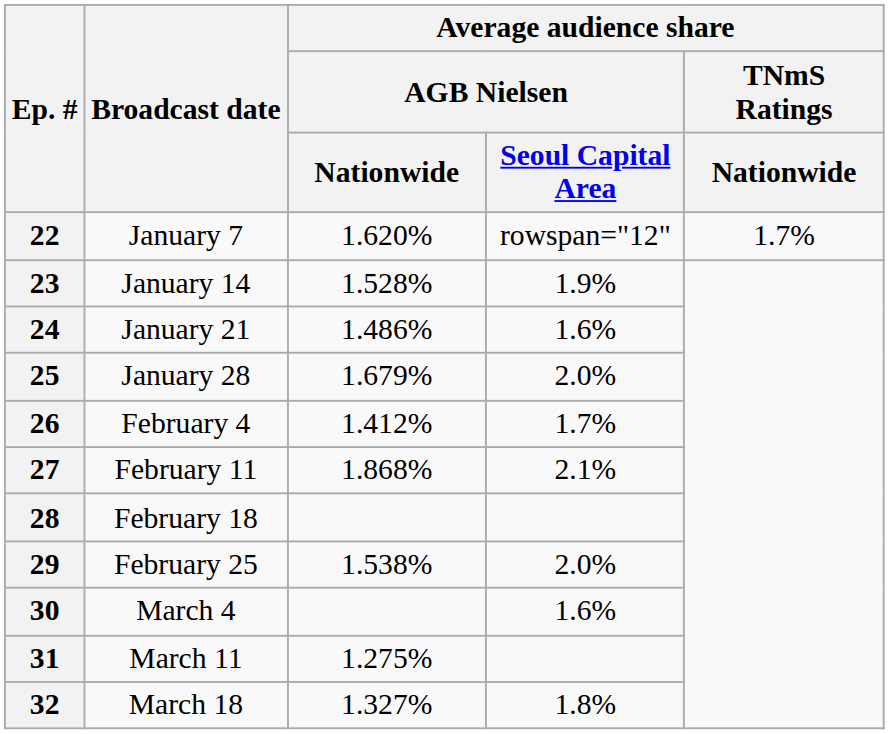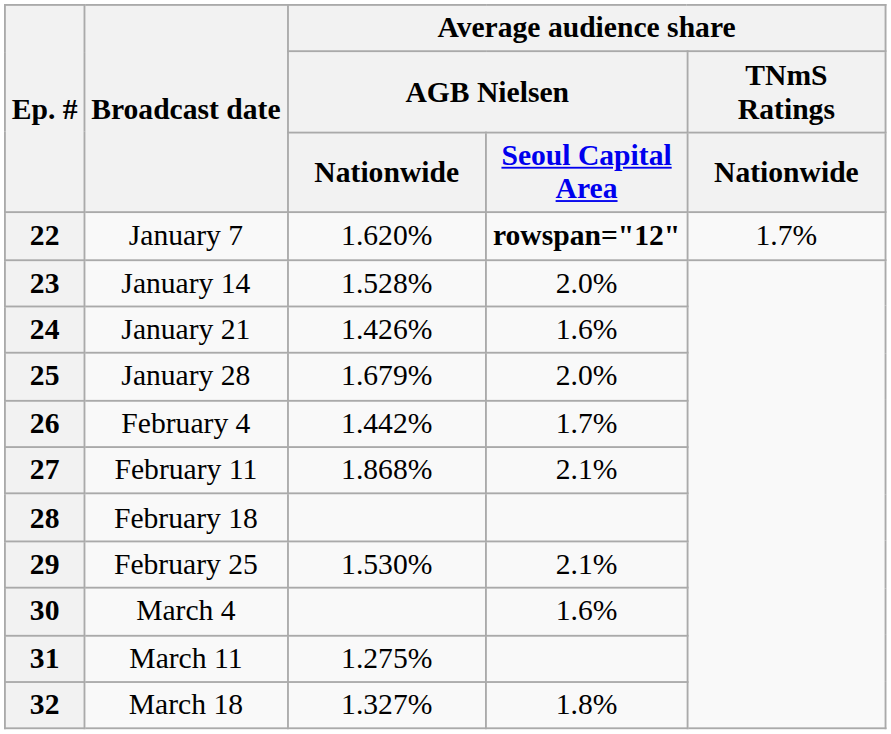22 | Average audience share / AGB Nielsen / Seoul Capital Area: normal -> bold
23 | Average audience share / AGB Nielsen / Seoul Capital Area: 1.9% -> 2.0%
24 | Average audience share / AGB Nielsen / Nationwide: 1.486% -> 1.426%
26 | Average audience share / AGB Nielsen / Nationwide: 1.412% -> 1.442%
29 | Average audience share / AGB Nielsen / Nationwide: 1.538% -> 1.530%
29 | Average audience share / AGB Nielsen / Seoul Capital Area: 2.0% -> 2.1%
